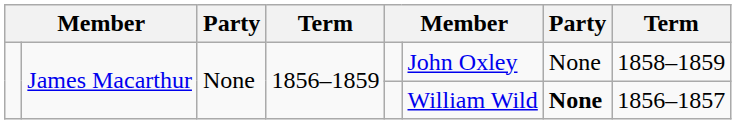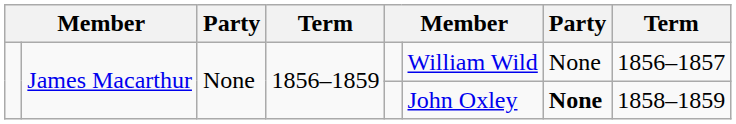row 2 | column 6: John Oxley -> William Wild
row 2 | column 8: 1858–1859 -> 1856–1857
row 3 | column 6: William Wild -> John Oxley
row 3 | column 8: 1856–1857 -> 1858–1859
